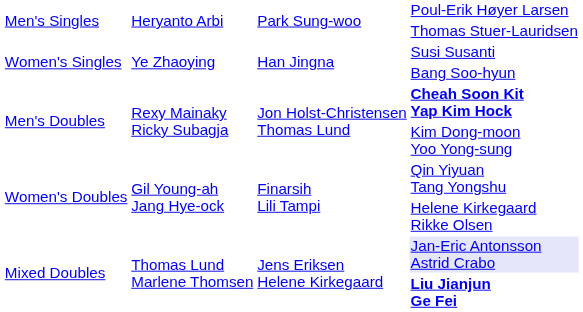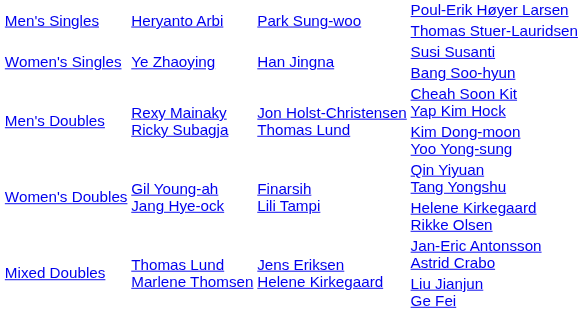Cheah Soon Kit Yap Kim Hock | column 4: bold -> normal
Jan-Eric Antonsson Astrid Crabo | column 4: lavender background -> no background
Liu Jianjun Ge Fei | column 4: bold -> normal
